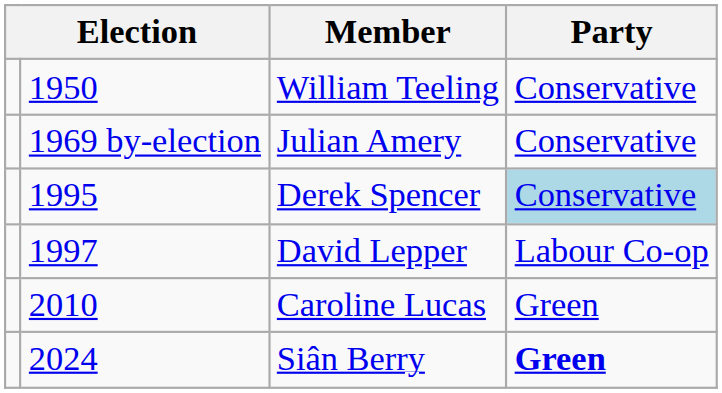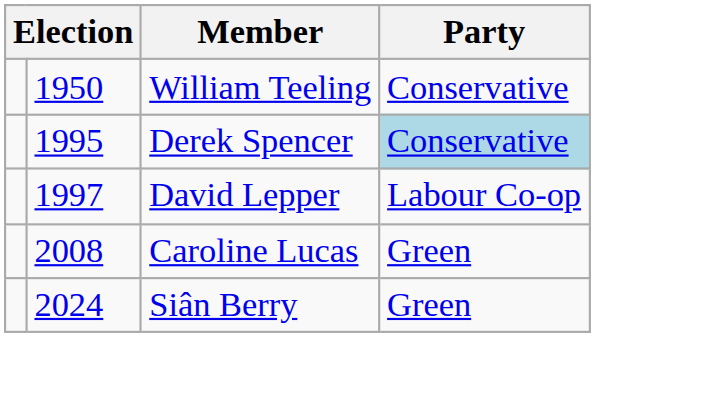- row: 1969 by-election | Julian Amery | Conservative
Caroline Lucas | column 2: 2010 -> 2008
Siân Berry | Party: bold -> normal
